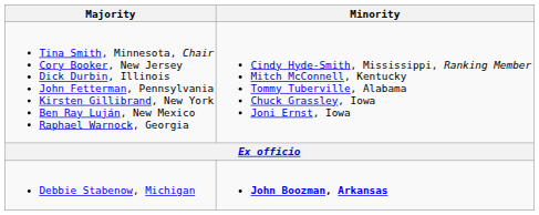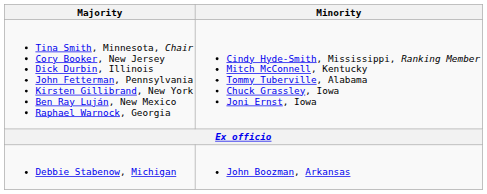Debbie Stabenow, Michigan | Minority: bold -> normal
